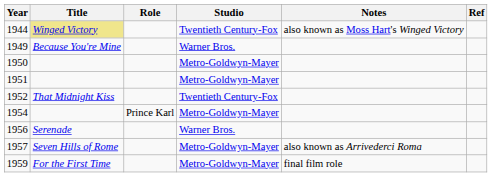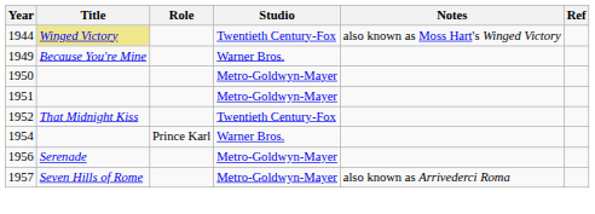1954 | Studio: Metro-Goldwyn-Mayer -> Warner Bros.
1956 | Studio: Warner Bros. -> Metro-Goldwyn-Mayer
- row: 1959 | For the First Time | Metro-Goldwyn-Mayer | final film role
